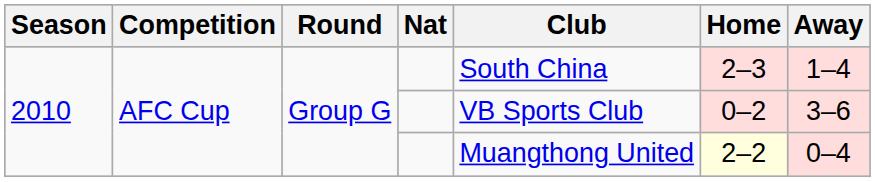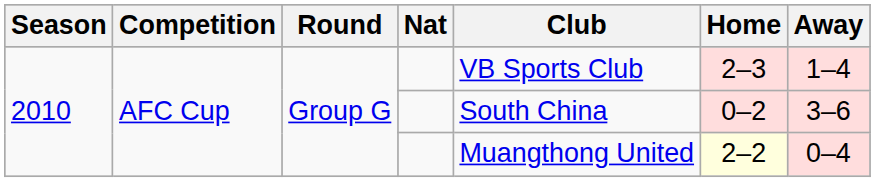row 2 | Club: South China -> VB Sports Club
row 3 | Club: VB Sports Club -> South China
